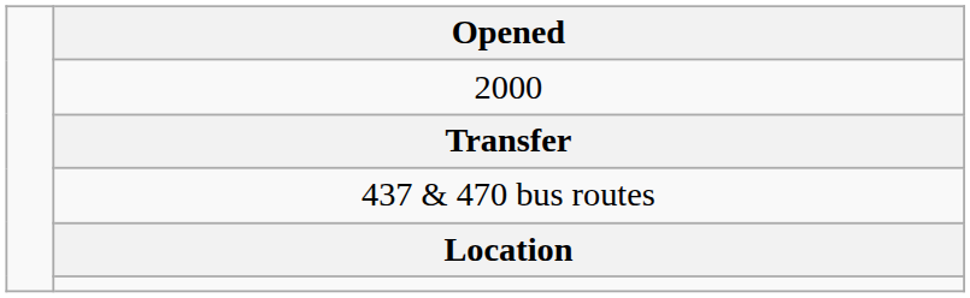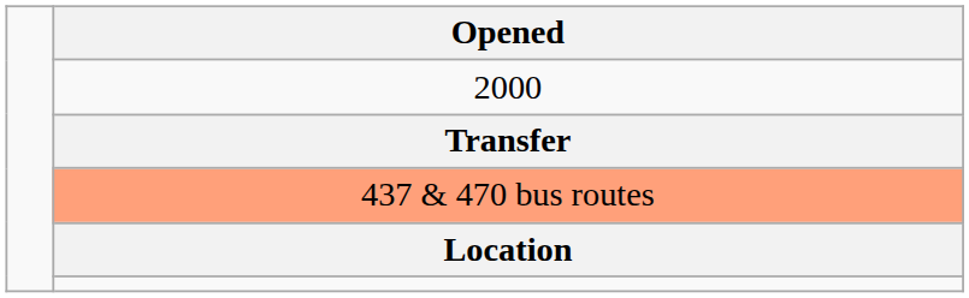437 & 470 bus routes | Opened: no background -> lightsalmon background
